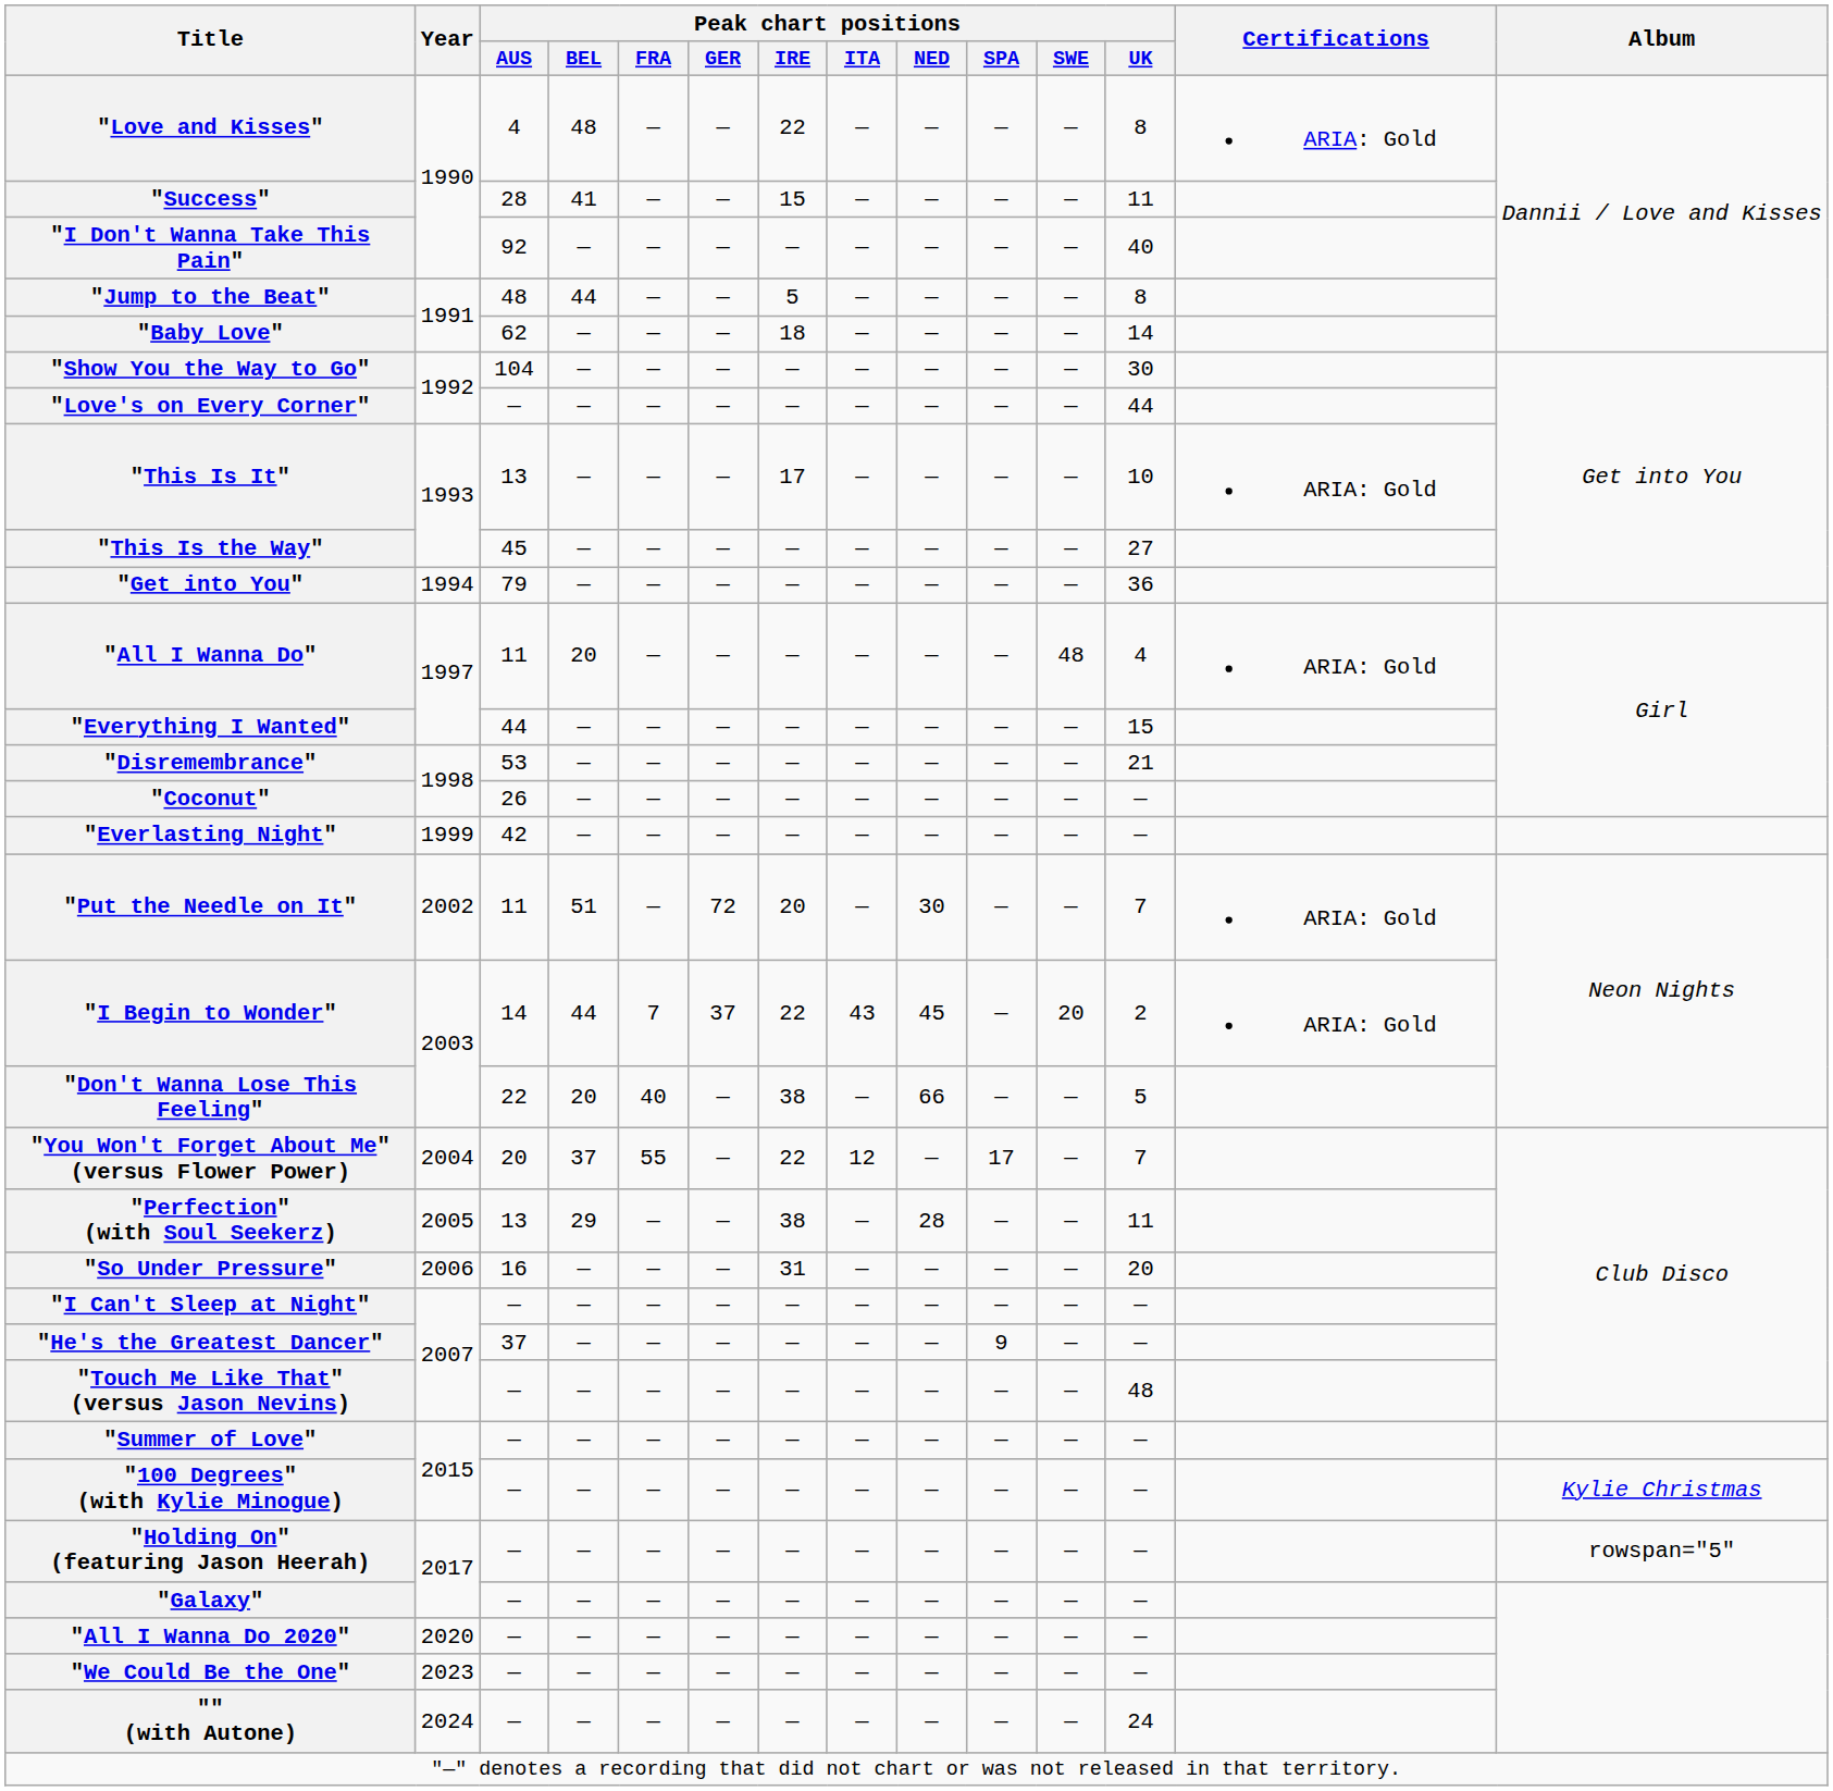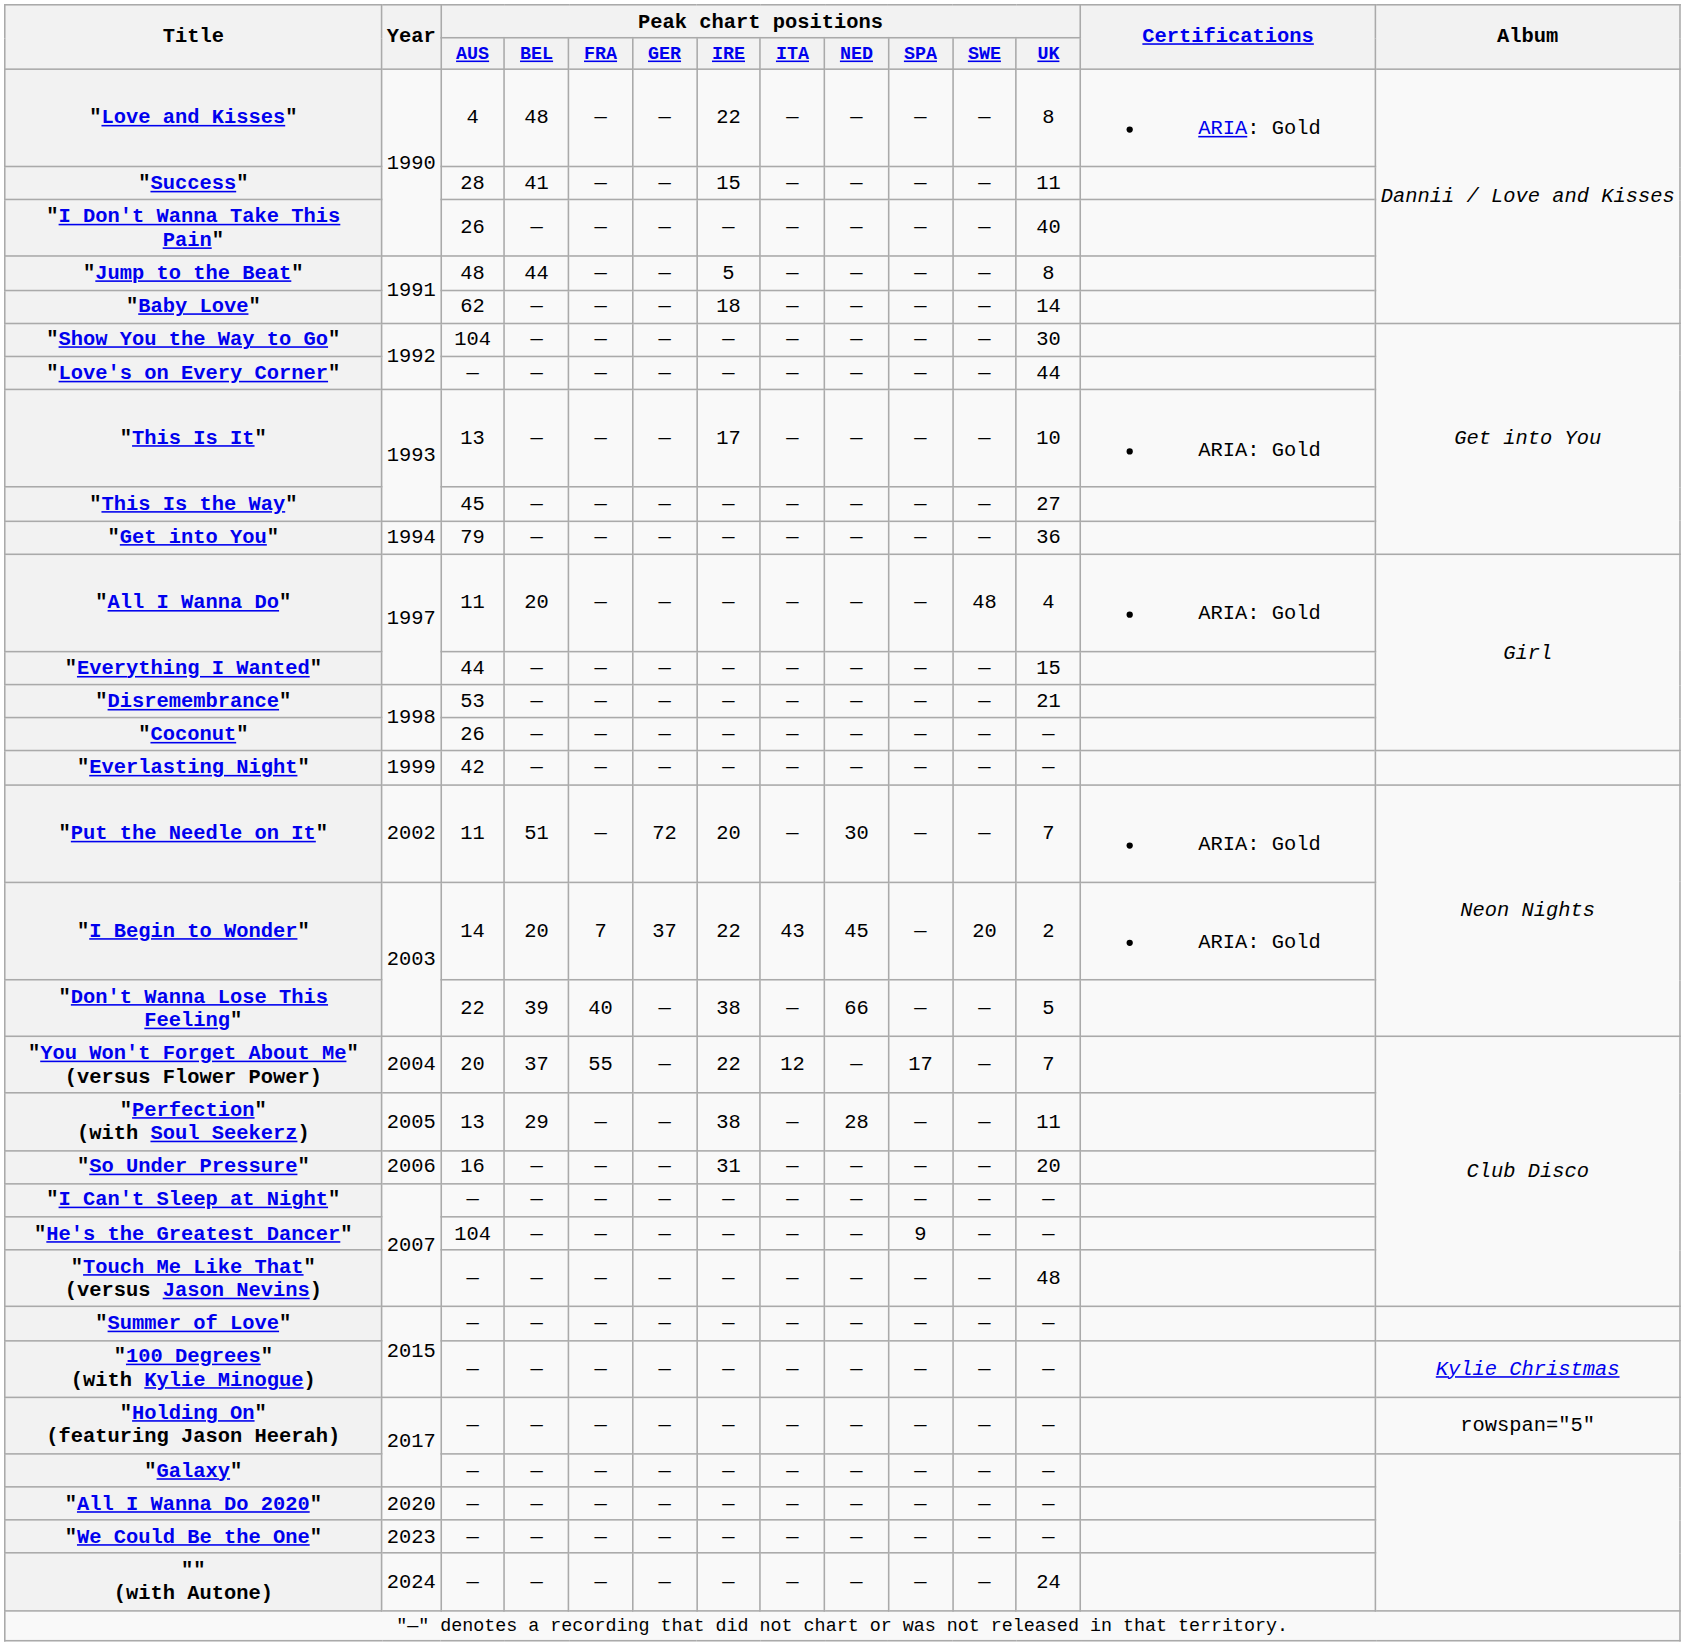"I Don't Wanna Take This Pain" | Peak chart positions / AUS: 92 -> 26
"I Begin to Wonder" | Peak chart positions / BEL: 44 -> 20
"Don't Wanna Lose This Feeling" | Peak chart positions / BEL: 20 -> 39
"He's the Greatest Dancer" | Peak chart positions / AUS: 37 -> 104
